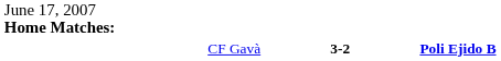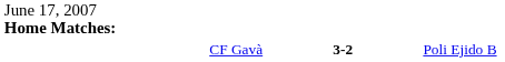CF Gavà | column 3: bold -> normal
